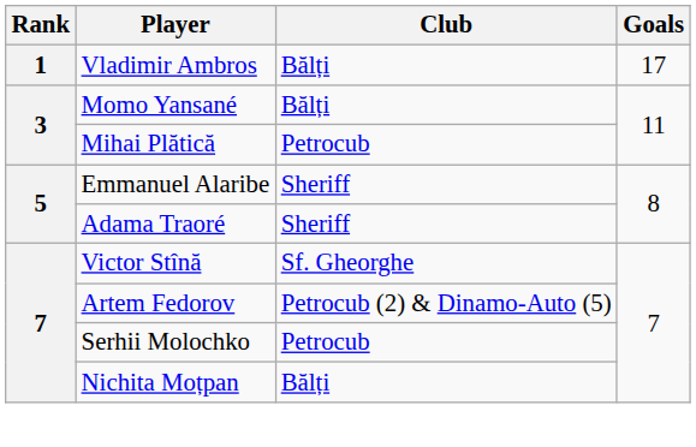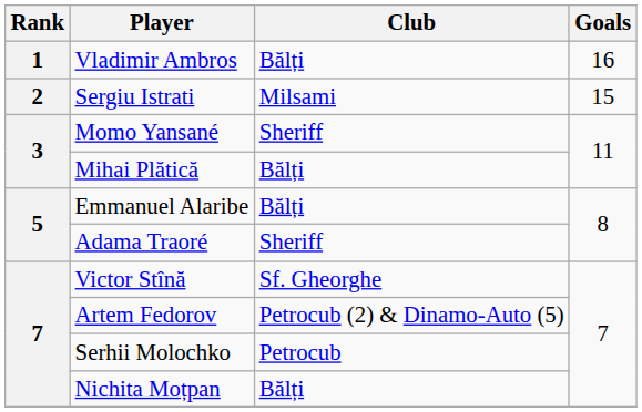Vladimir Ambros | Goals: 17 -> 16
+ row: 2 | Sergiu Istrati | Milsami | 15
Momo Yansané | Club: Bălți -> Sheriff
Mihai Plătică | Club: Petrocub -> Bălți
Emmanuel Alaribe | Club: Sheriff -> Bălți
